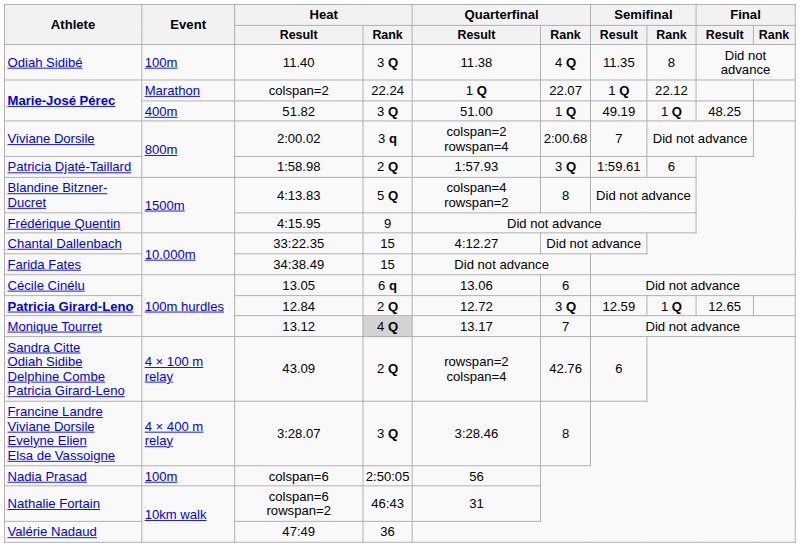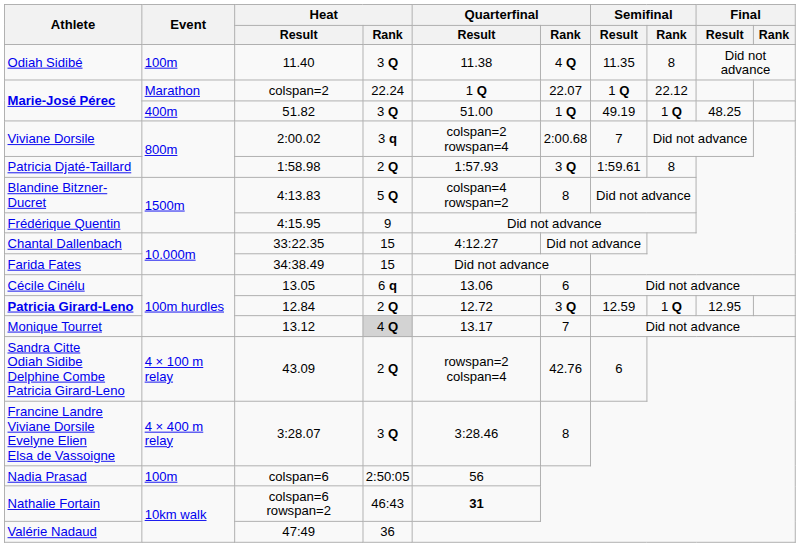Patricia Djaté-Taillard | Semifinal / Rank: 6 -> 8
Patricia Girard-Leno | Final / Result: 12.65 -> 12.95
Nathalie Fortain | Quarterfinal / Result: normal -> bold
